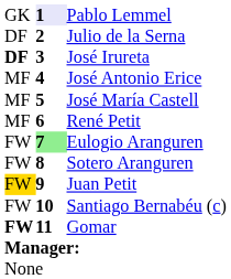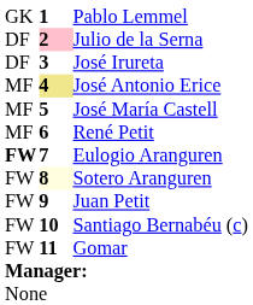Pablo Lemmel | column 2: lavender background -> no background
Julio de la Serna | column 2: no background -> pink background
José Irureta | column 1: bold -> normal
José Antonio Erice | column 2: no background -> khaki background
Eulogio Aranguren | column 1: normal -> bold
Eulogio Aranguren | column 2: lightgreen background -> no background
Sotero Aranguren | column 2: no background -> lightyellow background
Juan Petit | column 1: gold background -> no background
Gomar | column 1: bold -> normal
